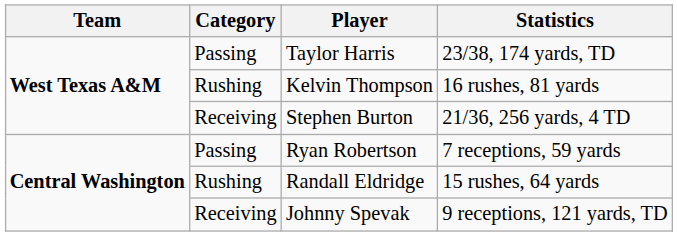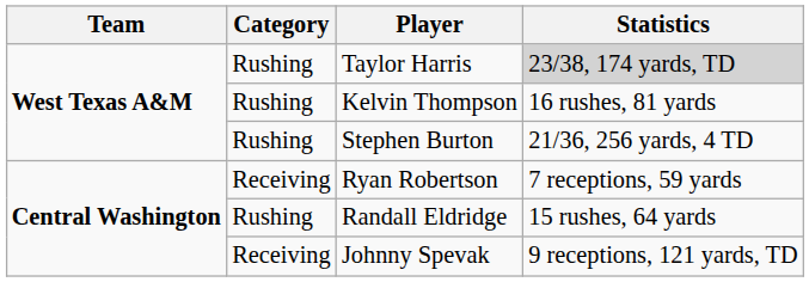Taylor Harris | Category: Passing -> Rushing
Taylor Harris | Statistics: no background -> lightgrey background
Stephen Burton | Category: Receiving -> Rushing
Ryan Robertson | Category: Passing -> Receiving
